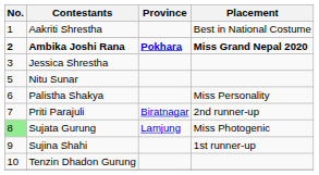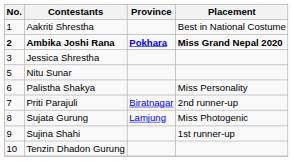Sujata Gurung | No.: lightgreen background -> no background
